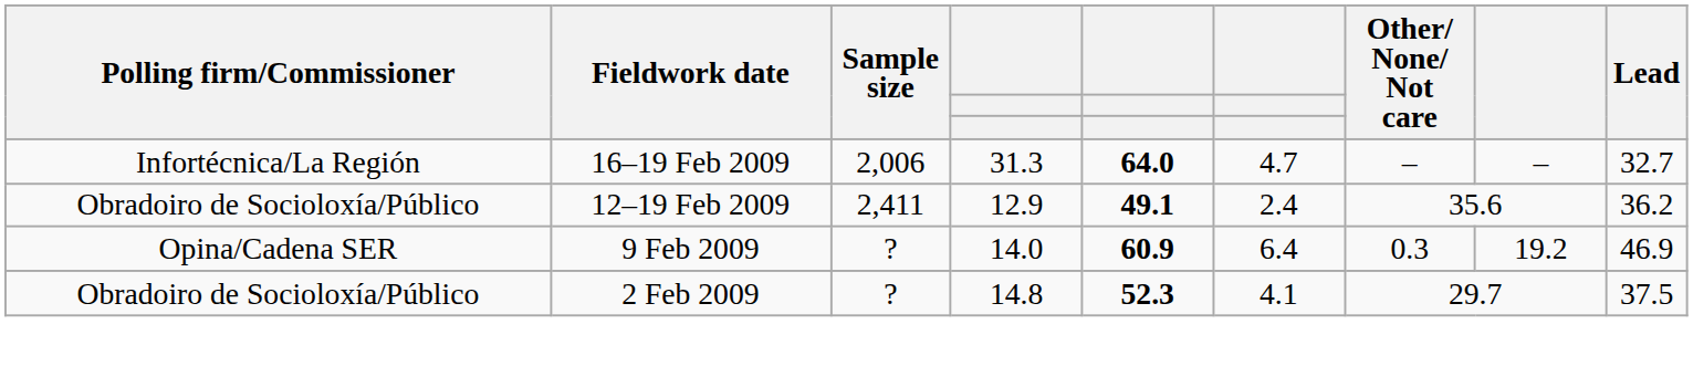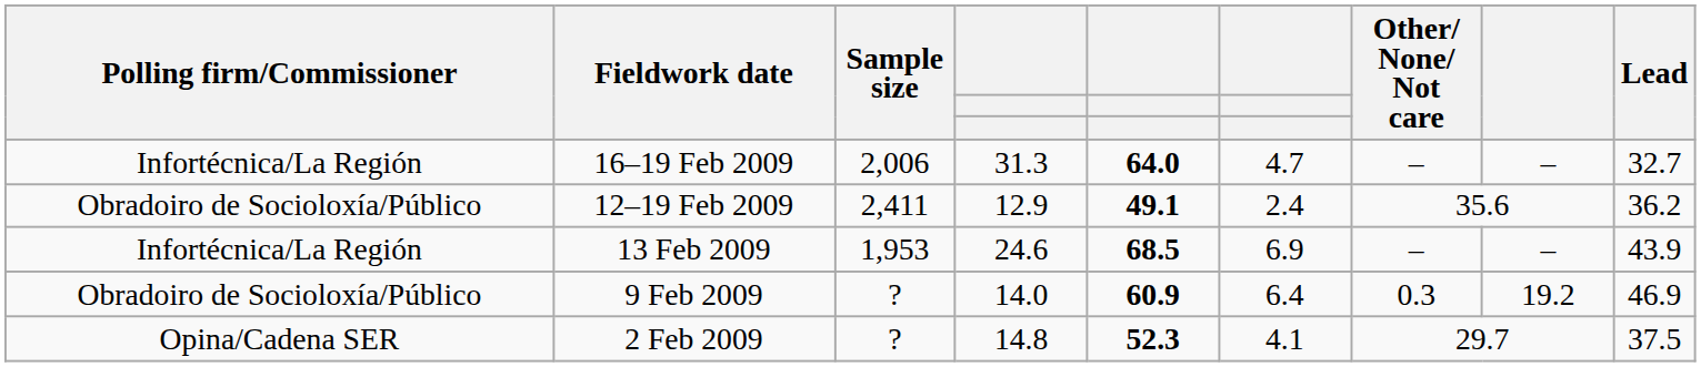+ row: Infortécnica/La Región | 13 Feb 2009 | 1,953 | 24.6 | 68.5 | 6.9 | – | – | 43.9
9 Feb 2009 | Polling firm/Commissioner: Opina/Cadena SER -> Obradoiro de Socioloxía/Público
2 Feb 2009 | Polling firm/Commissioner: Obradoiro de Socioloxía/Público -> Opina/Cadena SER
